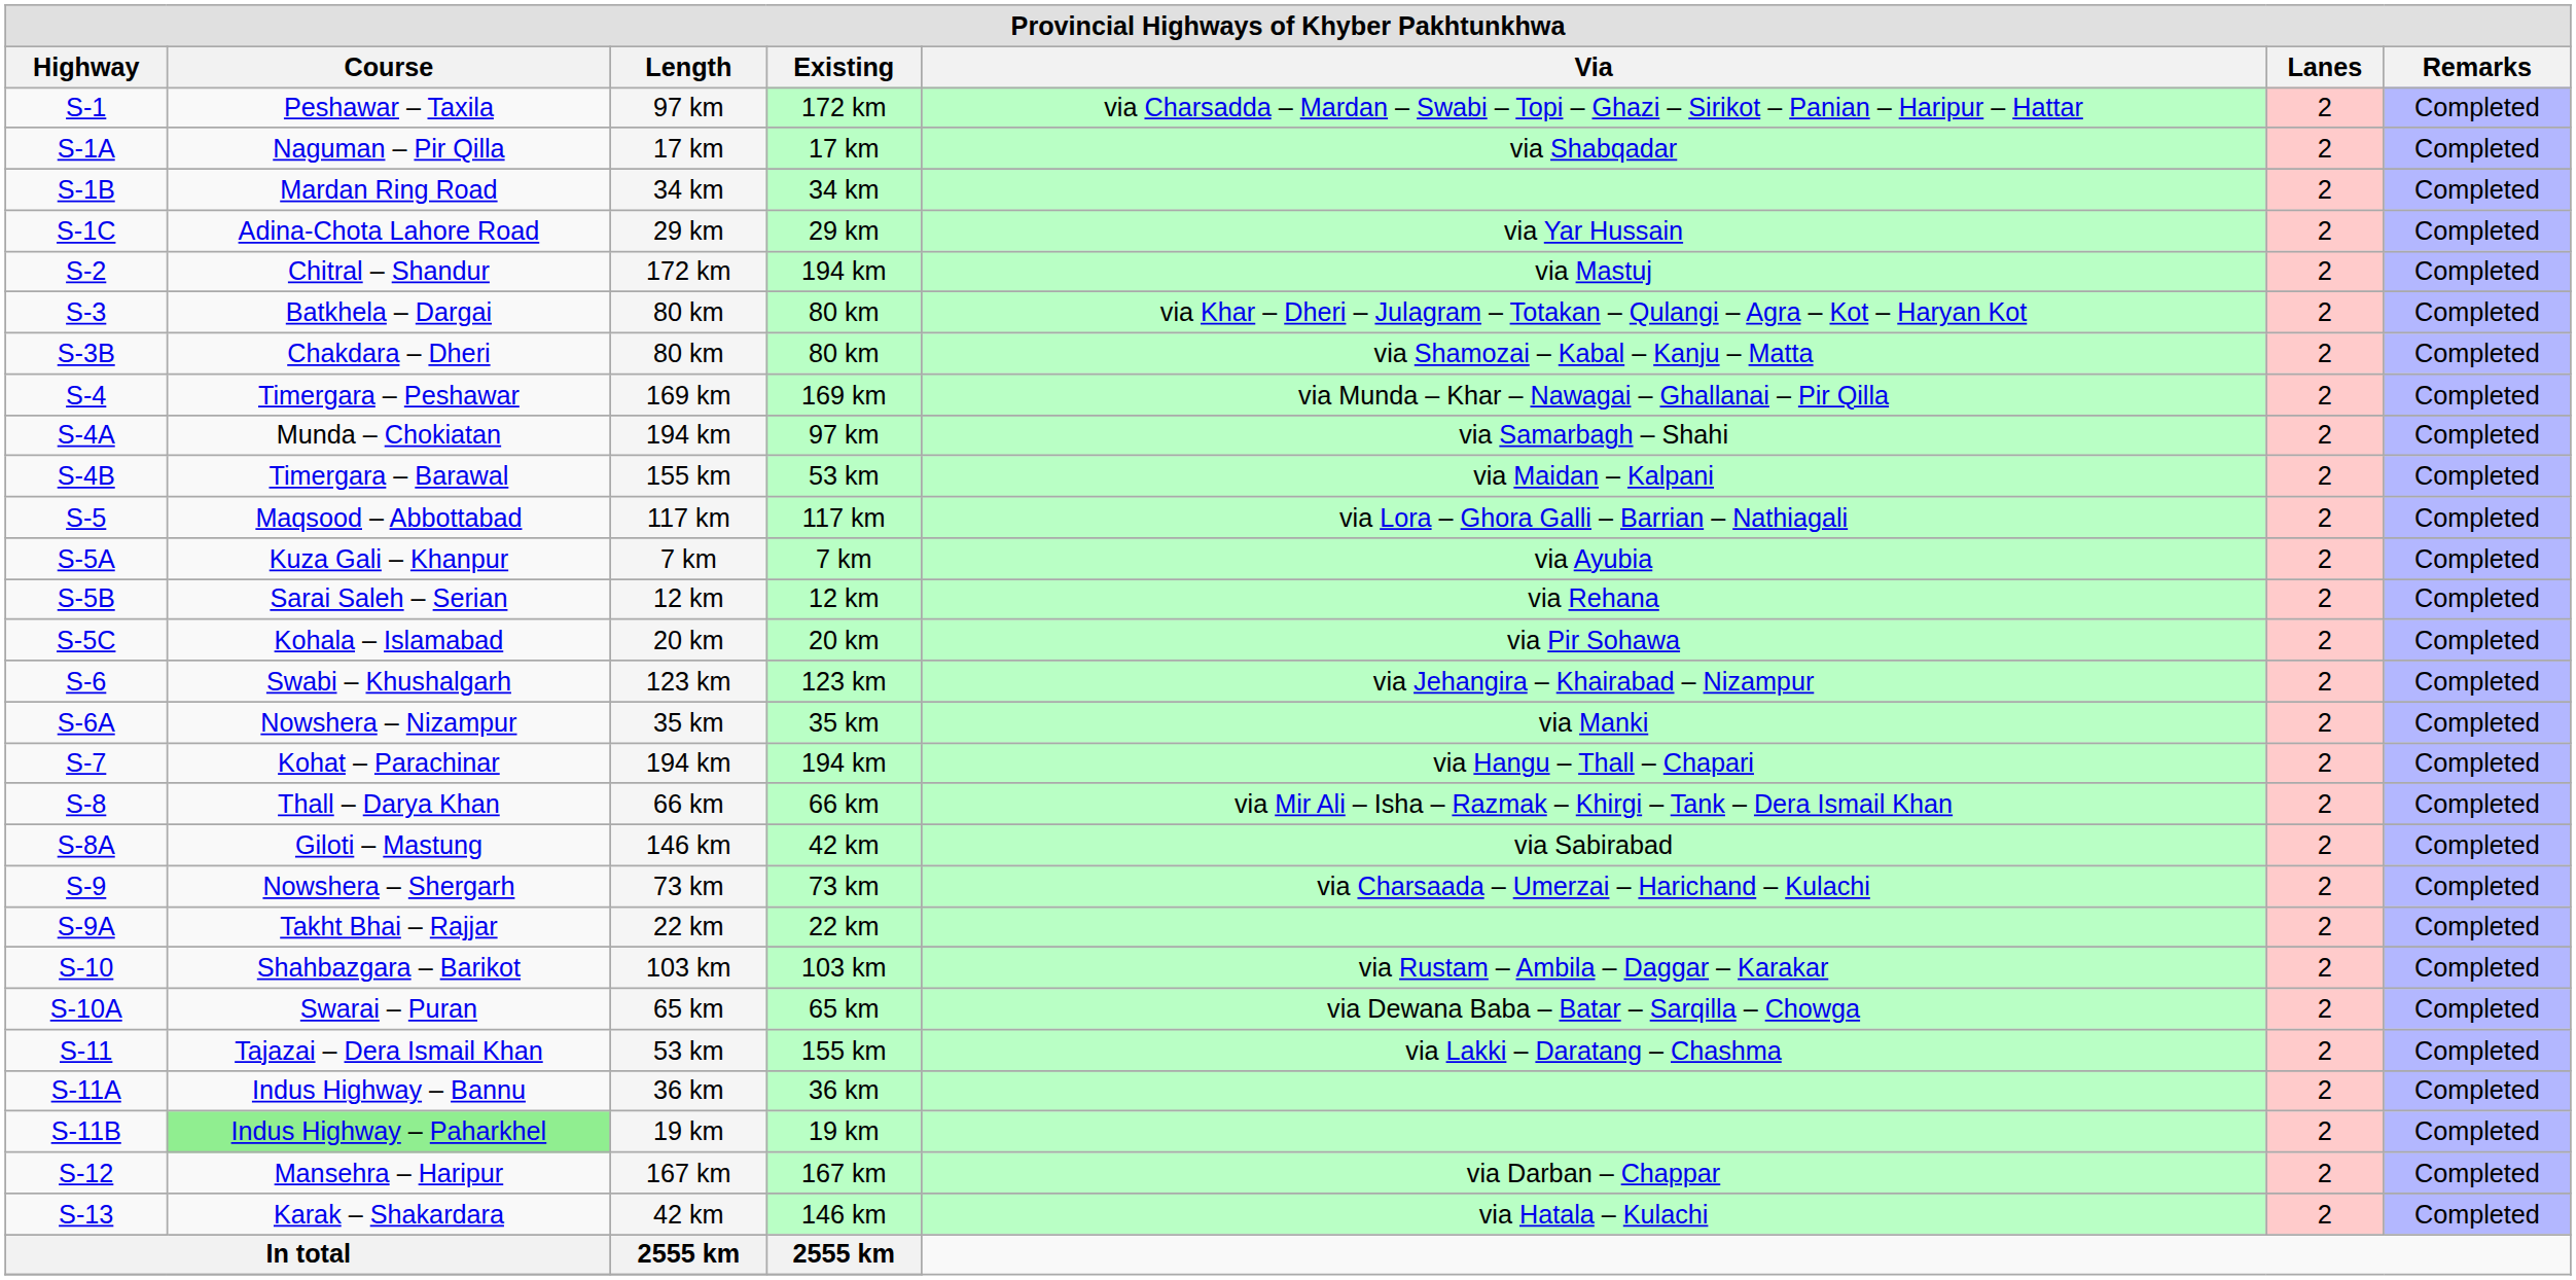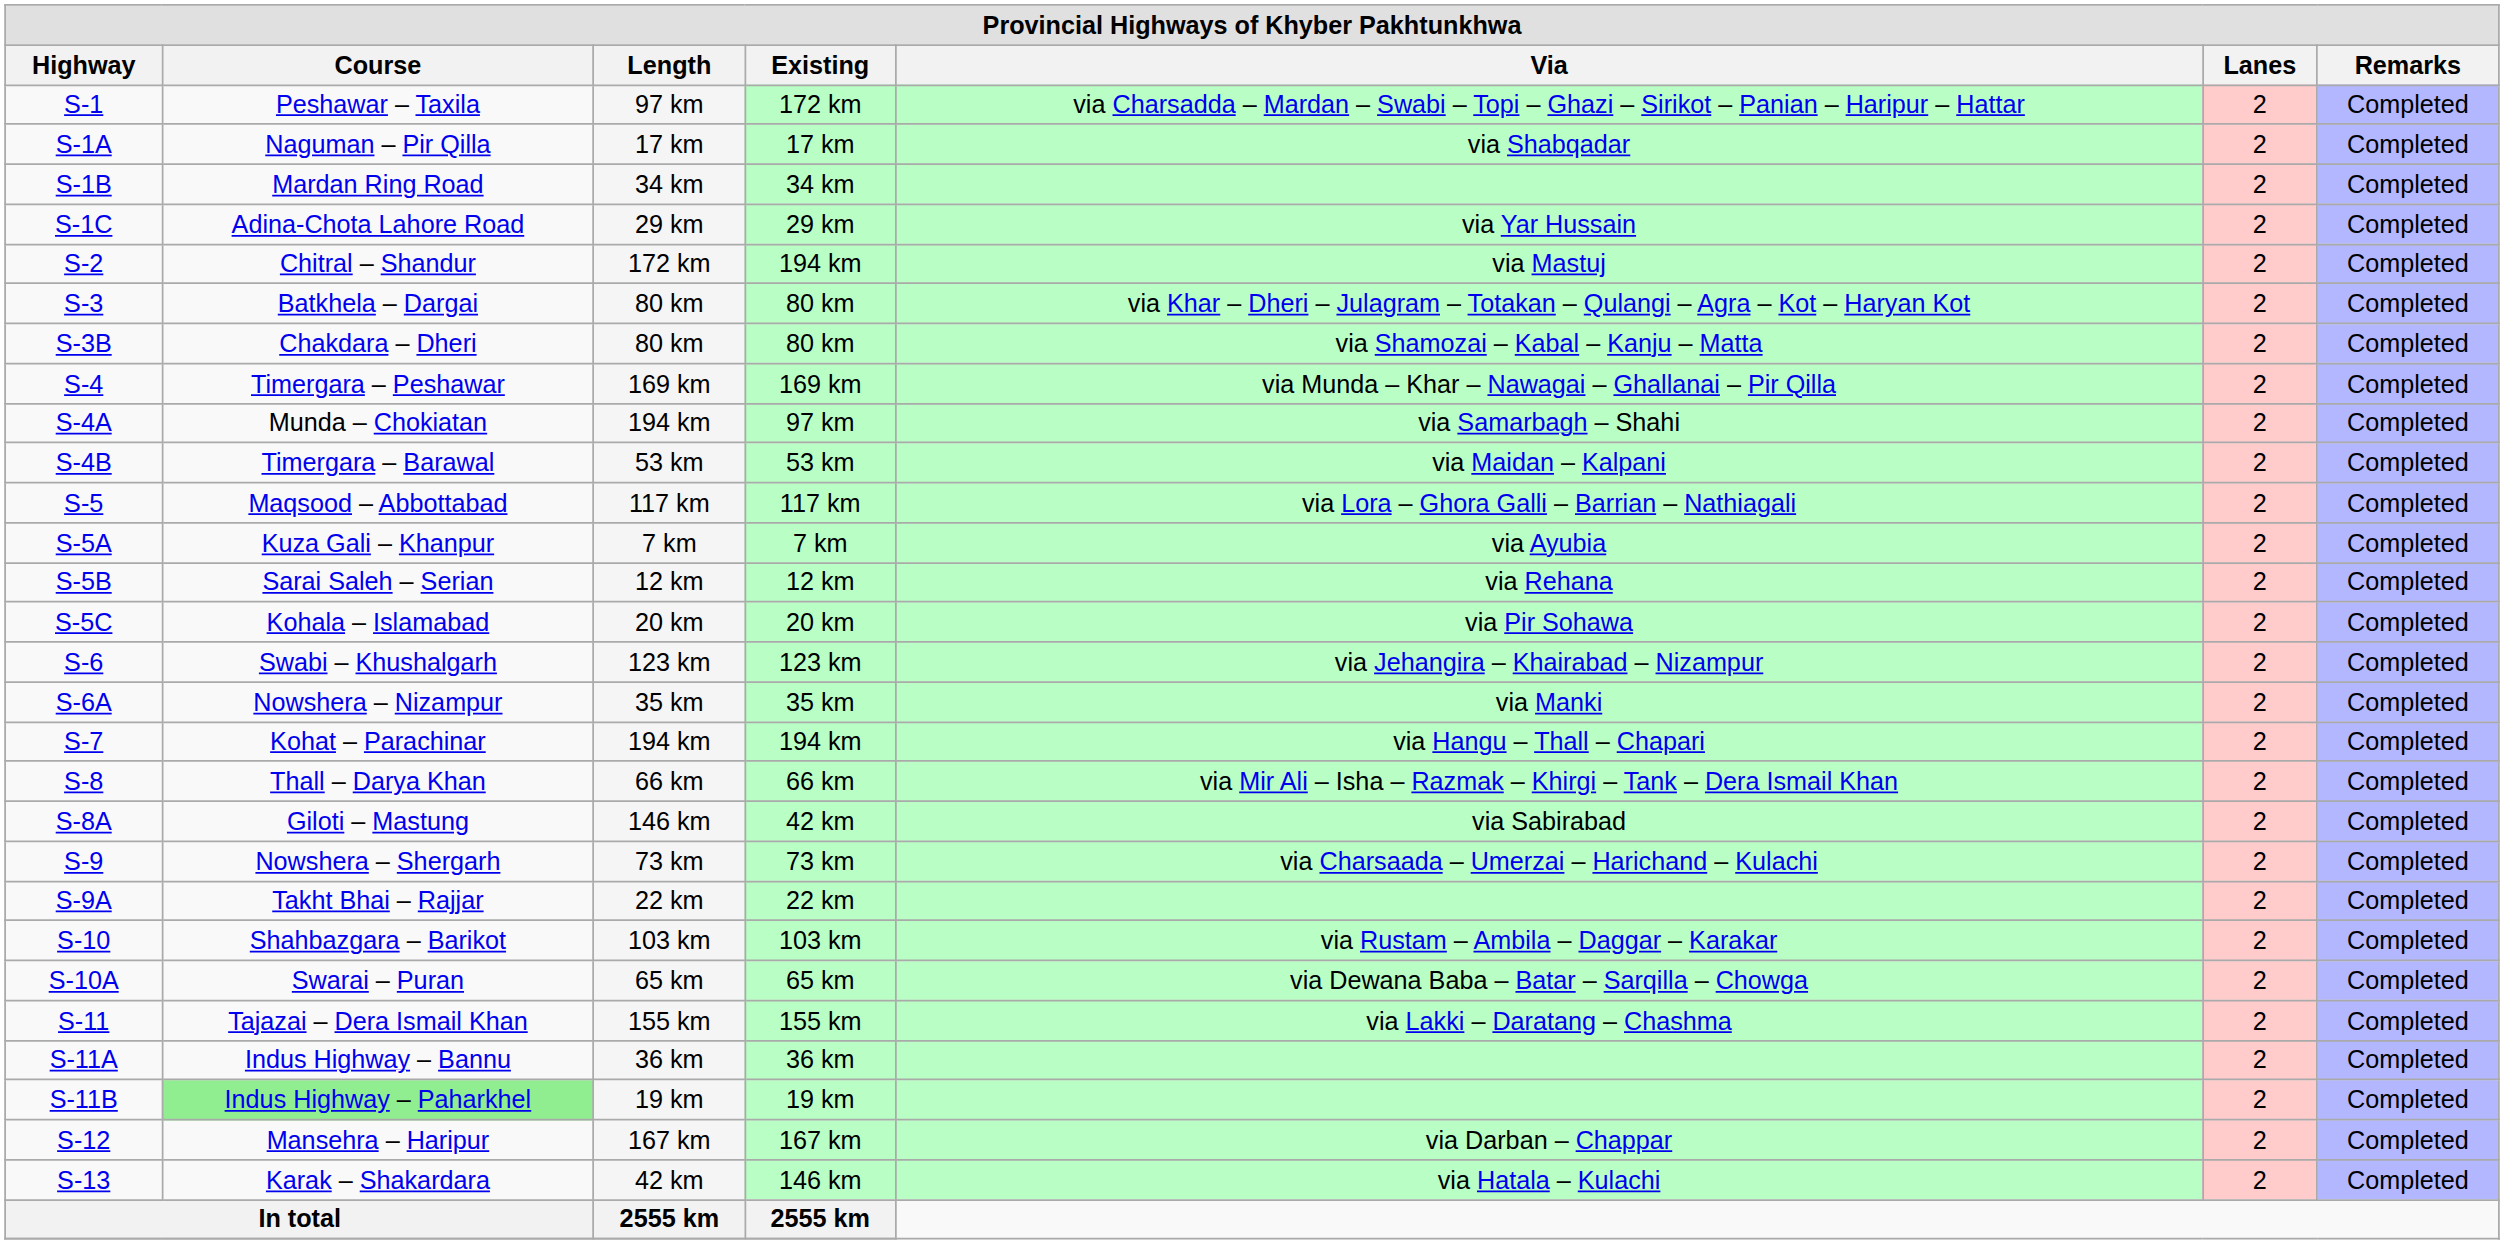S-4B | Length: 155 km -> 53 km
S-11 | Length: 53 km -> 155 km
